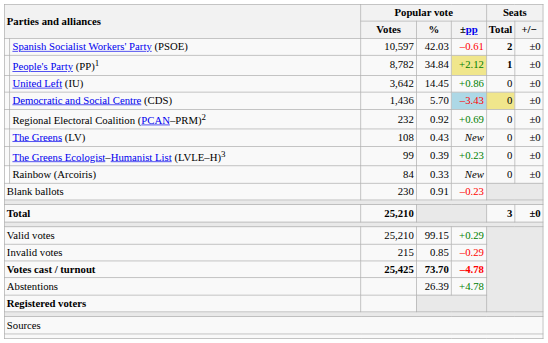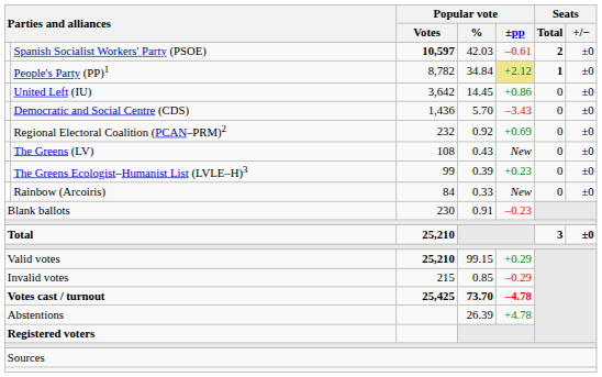Spanish Socialist Workers' Party (PSOE) | Popular vote / Votes: normal -> bold
Democratic and Social Centre (CDS) | Popular vote / ±pp: lightblue background -> no background
Democratic and Social Centre (CDS) | Seats / Total: khaki background -> no background
Valid votes | Popular vote / Votes: normal -> bold
